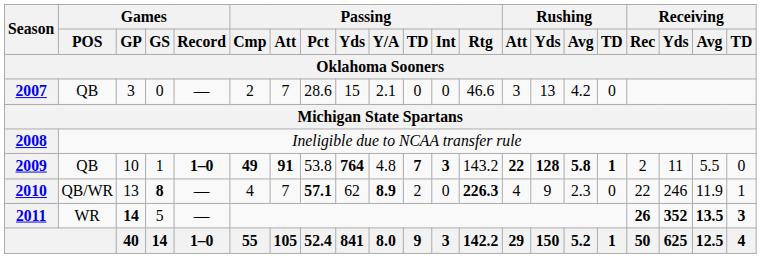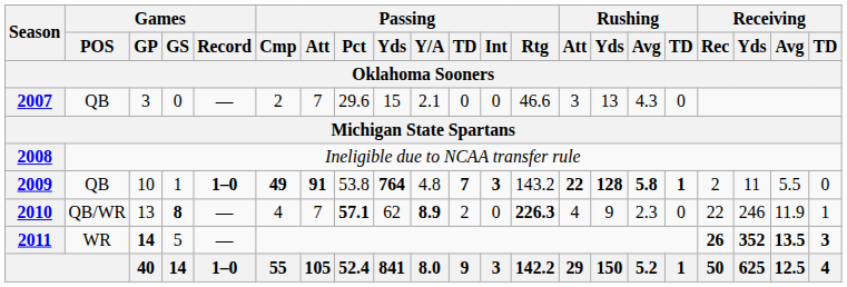2007 | Passing / Pct / Oklahoma Sooners: 28.6 -> 29.6
2007 | Rushing / Avg / Oklahoma Sooners: 4.2 -> 4.3
